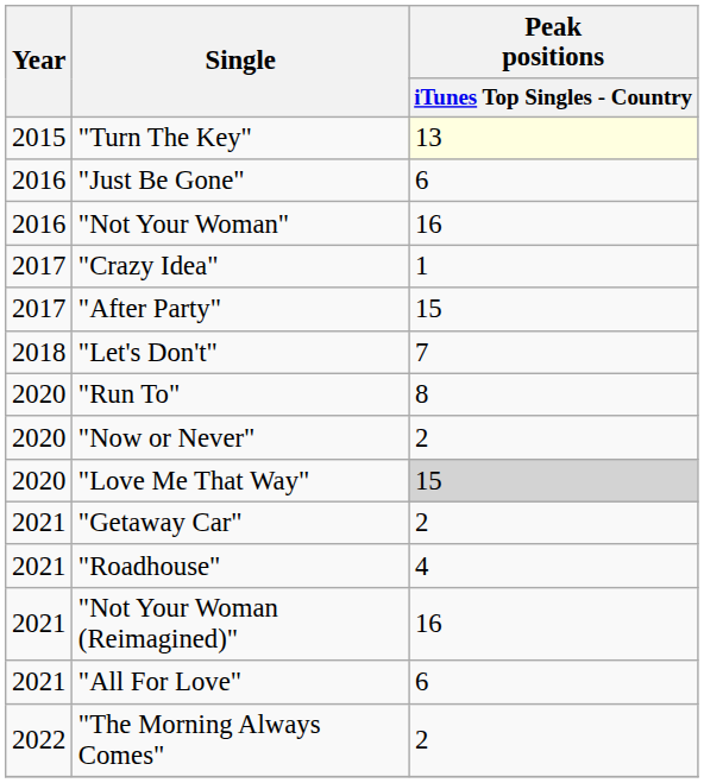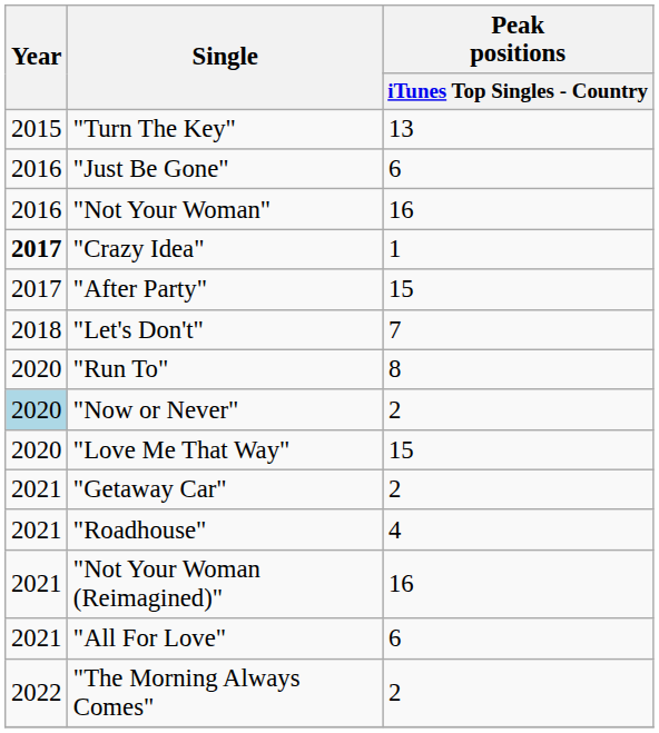"Turn The Key" | Peak positions / iTunes Top Singles - Country: lightyellow background -> no background
"Crazy Idea" | Year: normal -> bold
"Now or Never" | Year: no background -> lightblue background
"Love Me That Way" | Peak positions / iTunes Top Singles - Country: lightgrey background -> no background
